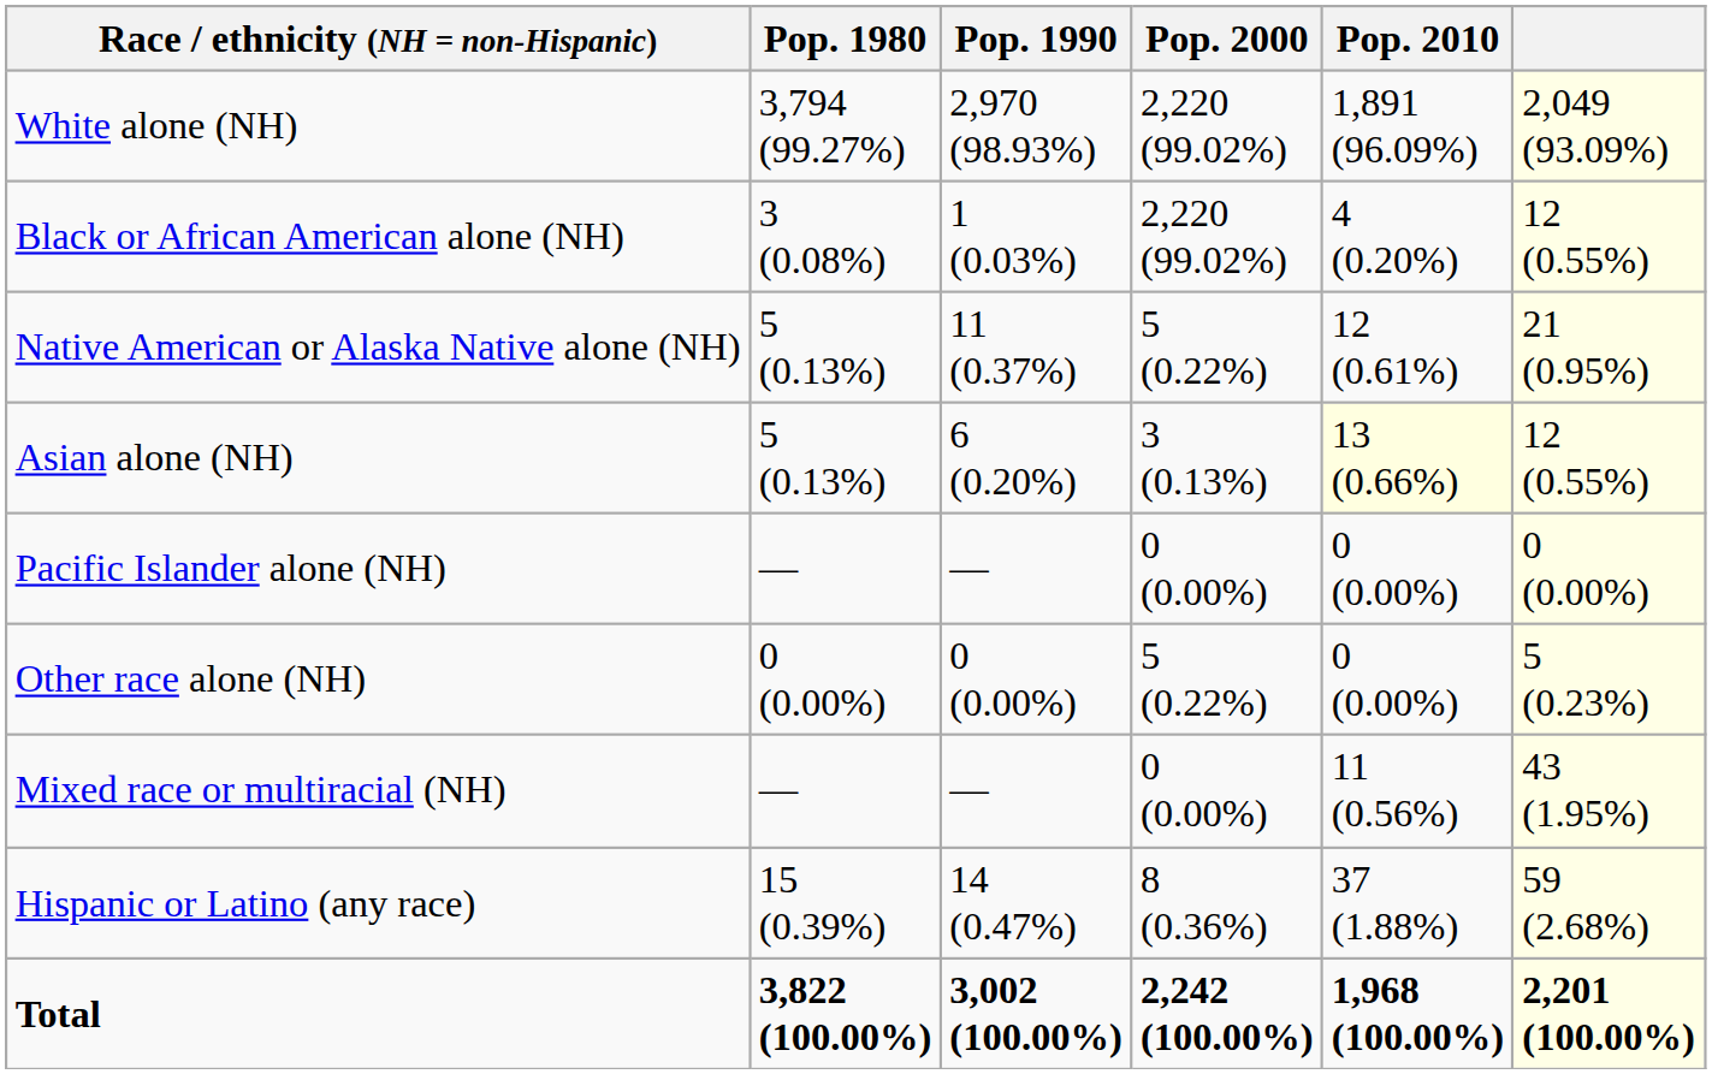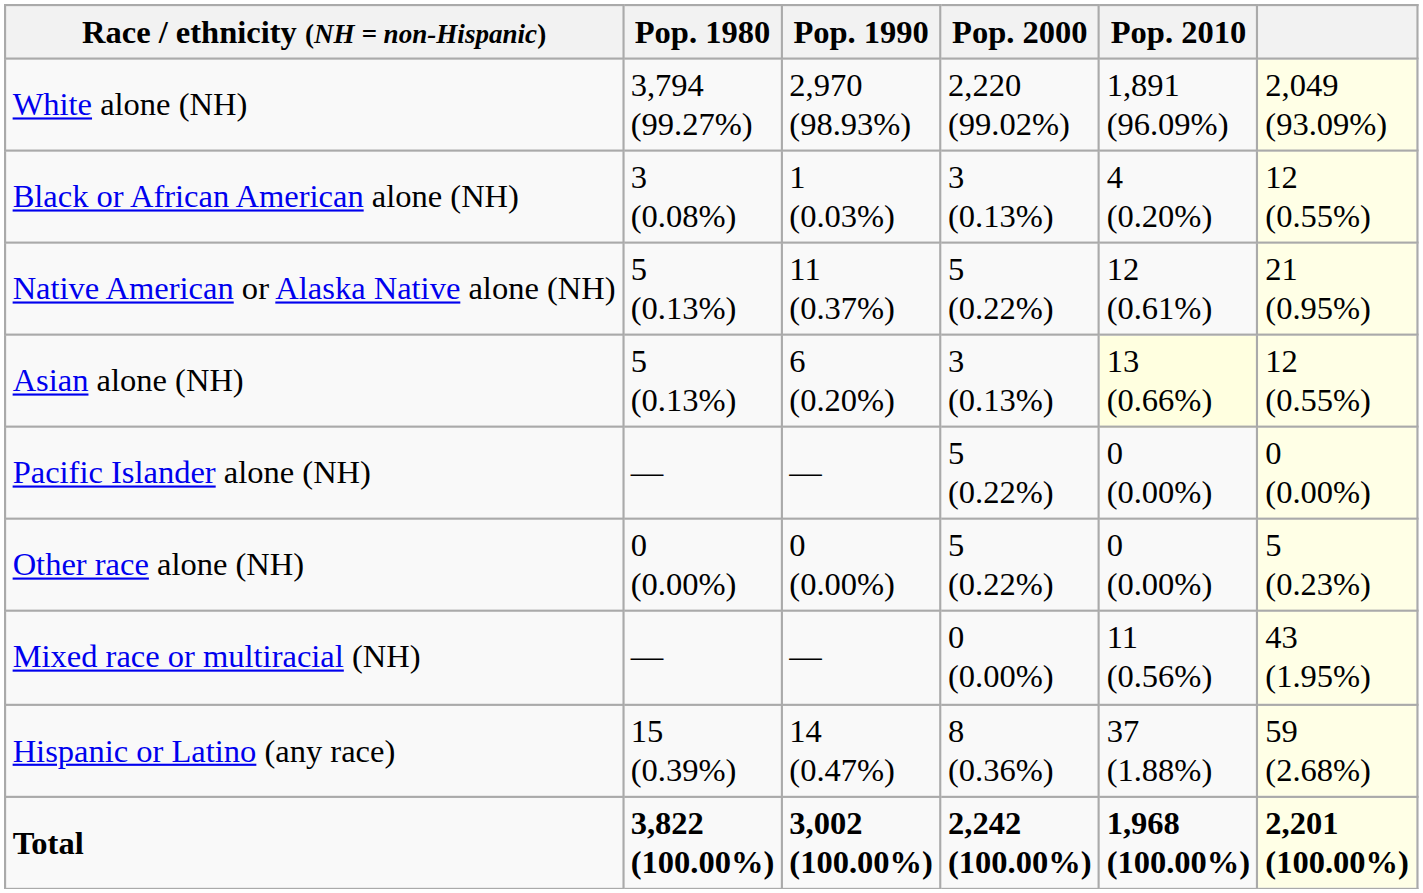Black or African American alone (NH) | Pop. 2000: 2,220 (99.02%) -> 3 (0.13%)
Pacific Islander alone (NH) | Pop. 2000: 0 (0.00%) -> 5 (0.22%)
